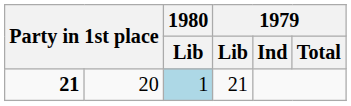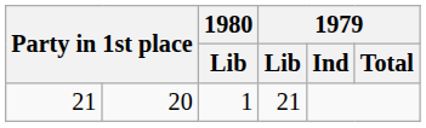row 3 | column 1: bold -> normal
row 3 | 1980 / Lib: lightblue background -> no background
